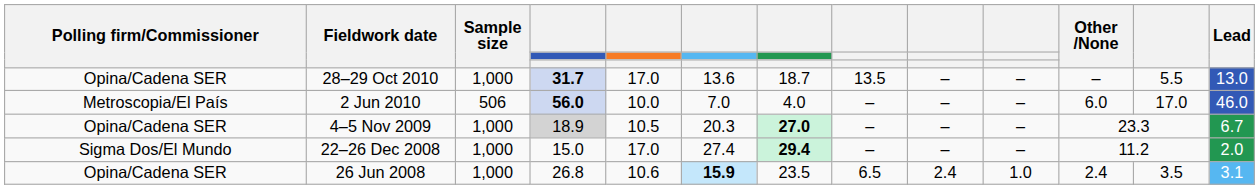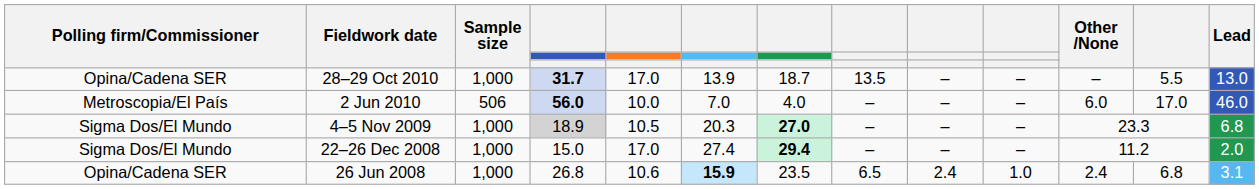28–29 Oct 2010 | column 6: 13.6 -> 13.9
4–5 Nov 2009 | Polling firm/Commissioner: Opina/Cadena SER -> Sigma Dos/El Mundo
4–5 Nov 2009 | Lead: 6.7 -> 6.8
26 Jun 2008 | column 12: 3.5 -> 6.8
